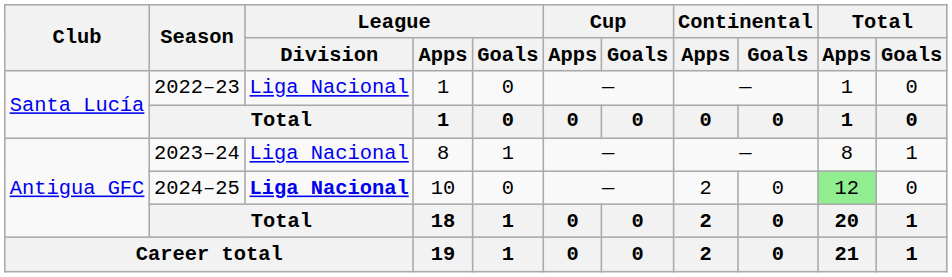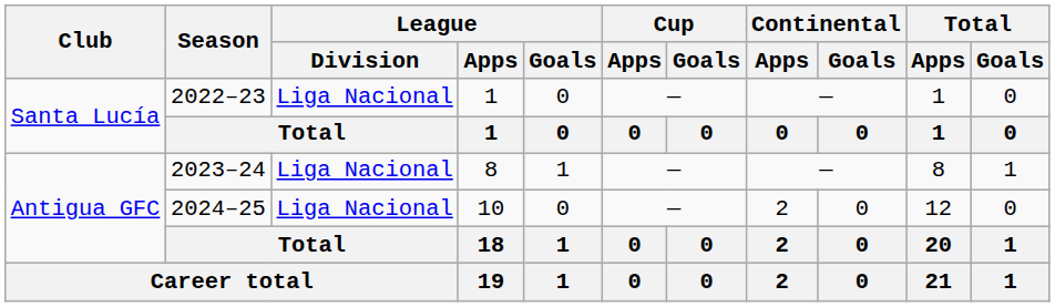2024–25 | League / Division: bold -> normal
2024–25 | Total / Apps: lightgreen background -> no background
